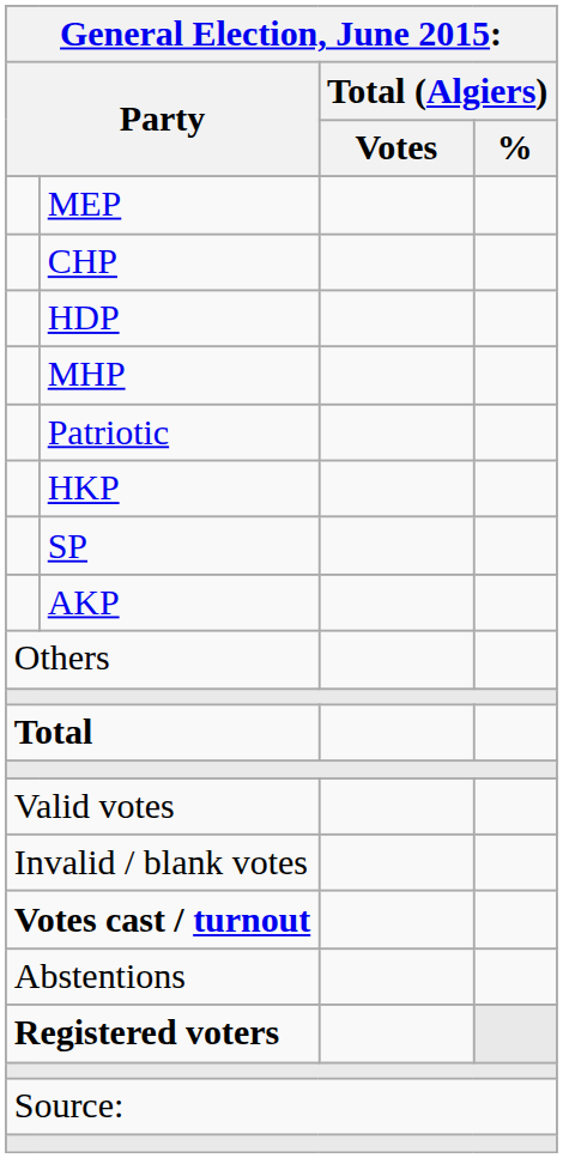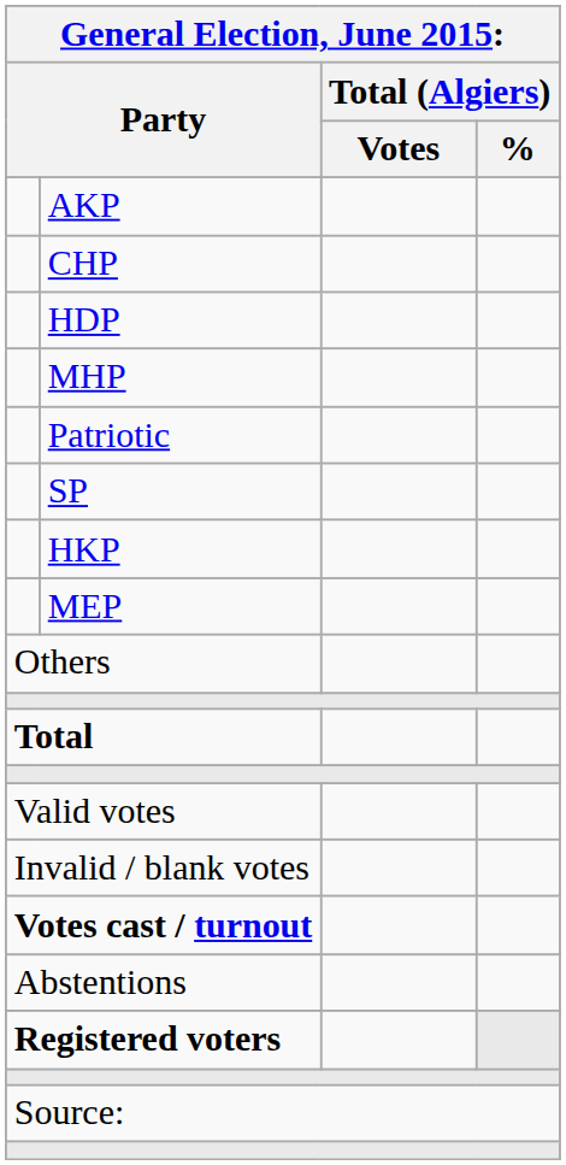rows swapped: AKP <-> MEP
rows swapped: SP <-> HKP
